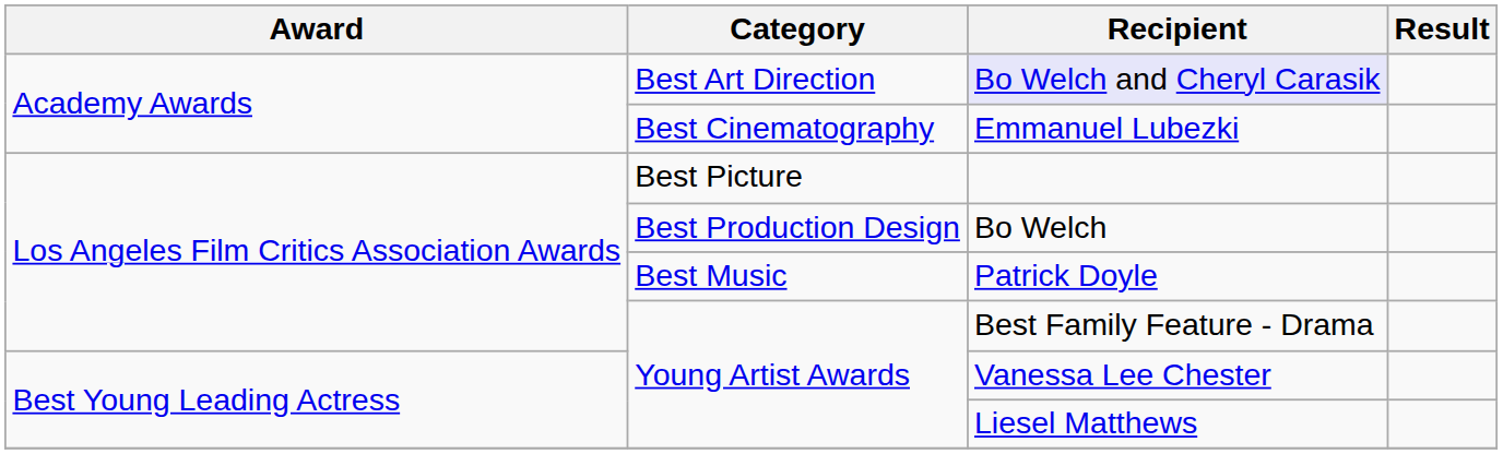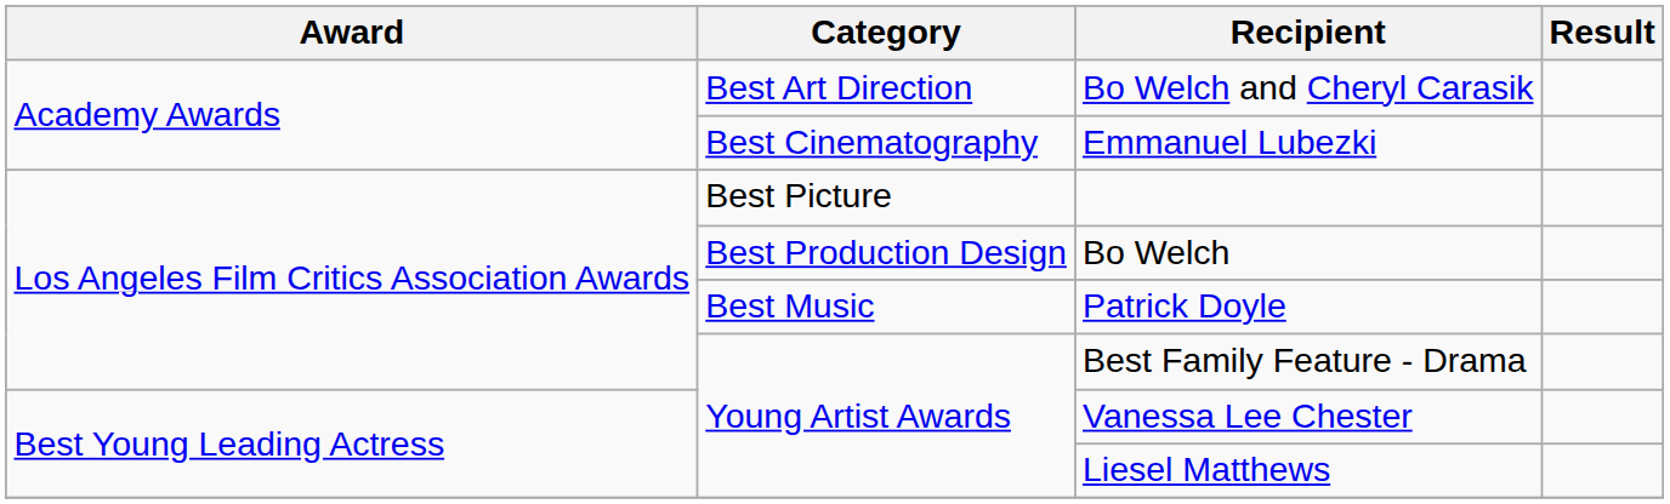Bo Welch and Cheryl Carasik | Recipient: lavender background -> no background
